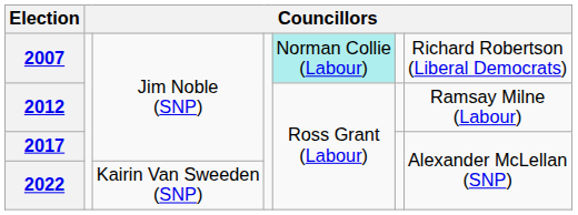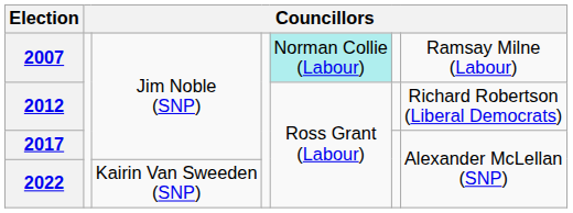2007 | column 7: Richard Robertson (Liberal Democrats) -> Ramsay Milne (Labour)
2012 | column 7: Ramsay Milne (Labour) -> Richard Robertson (Liberal Democrats)
